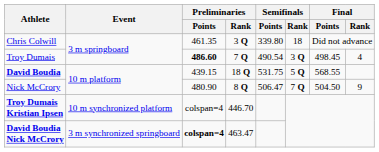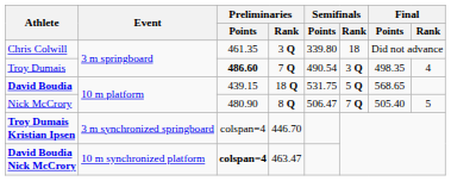Troy Dumais | Final / Points: 498.45 -> 498.35
David Boudia | Final / Points: 568.55 -> 568.65
Nick McCrory | Final / Points: 504.50 -> 505.40
Nick McCrory | Final / Rank: 9 -> 5
Troy Dumais Kristian Ipsen | Event: 10 m synchronized platform -> 3 m synchronized springboard
David Boudia Nick McCrory | Event: 3 m synchronized springboard -> 10 m synchronized platform
